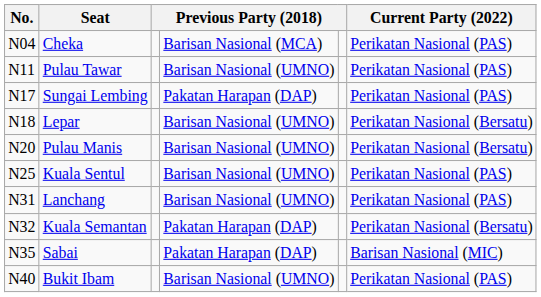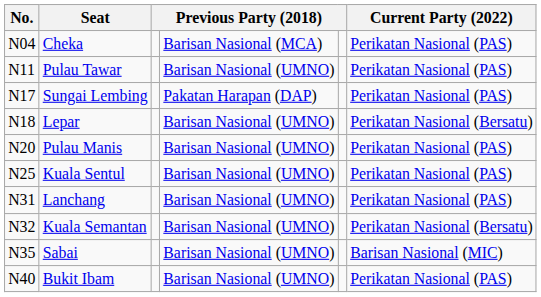Pulau Manis | column 6: Perikatan Nasional (Bersatu) -> Perikatan Nasional (PAS)
Kuala Semantan | column 4: Pakatan Harapan (DAP) -> Barisan Nasional (UMNO)
Sabai | column 4: Pakatan Harapan (DAP) -> Barisan Nasional (UMNO)
